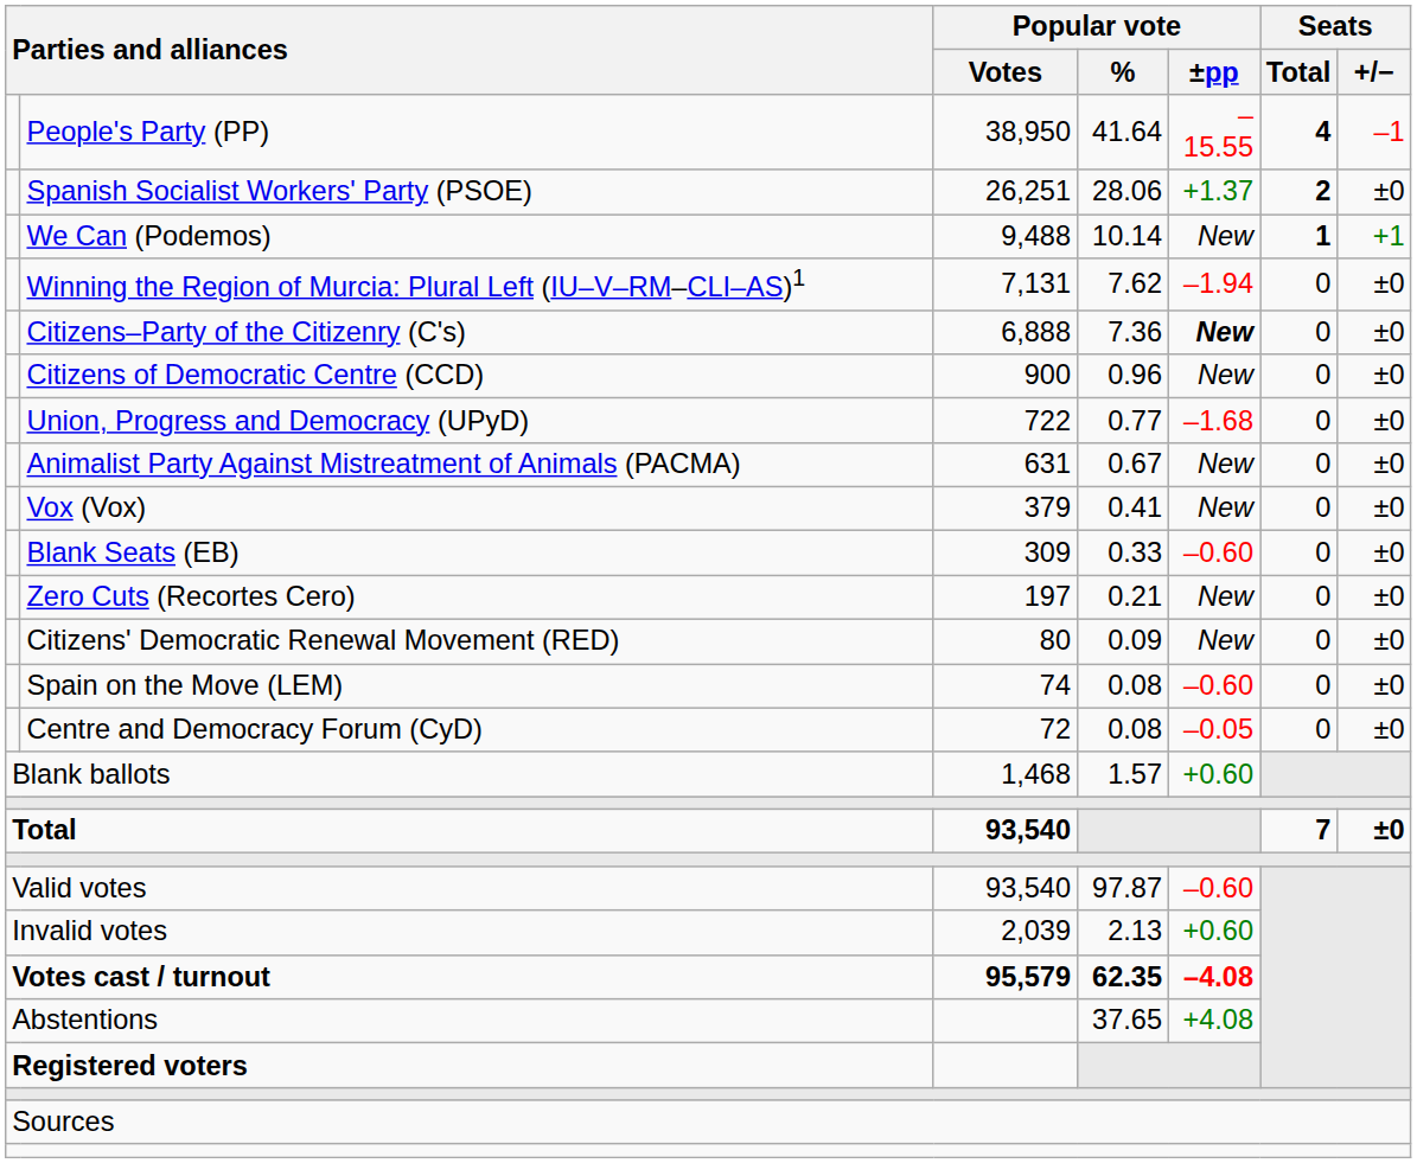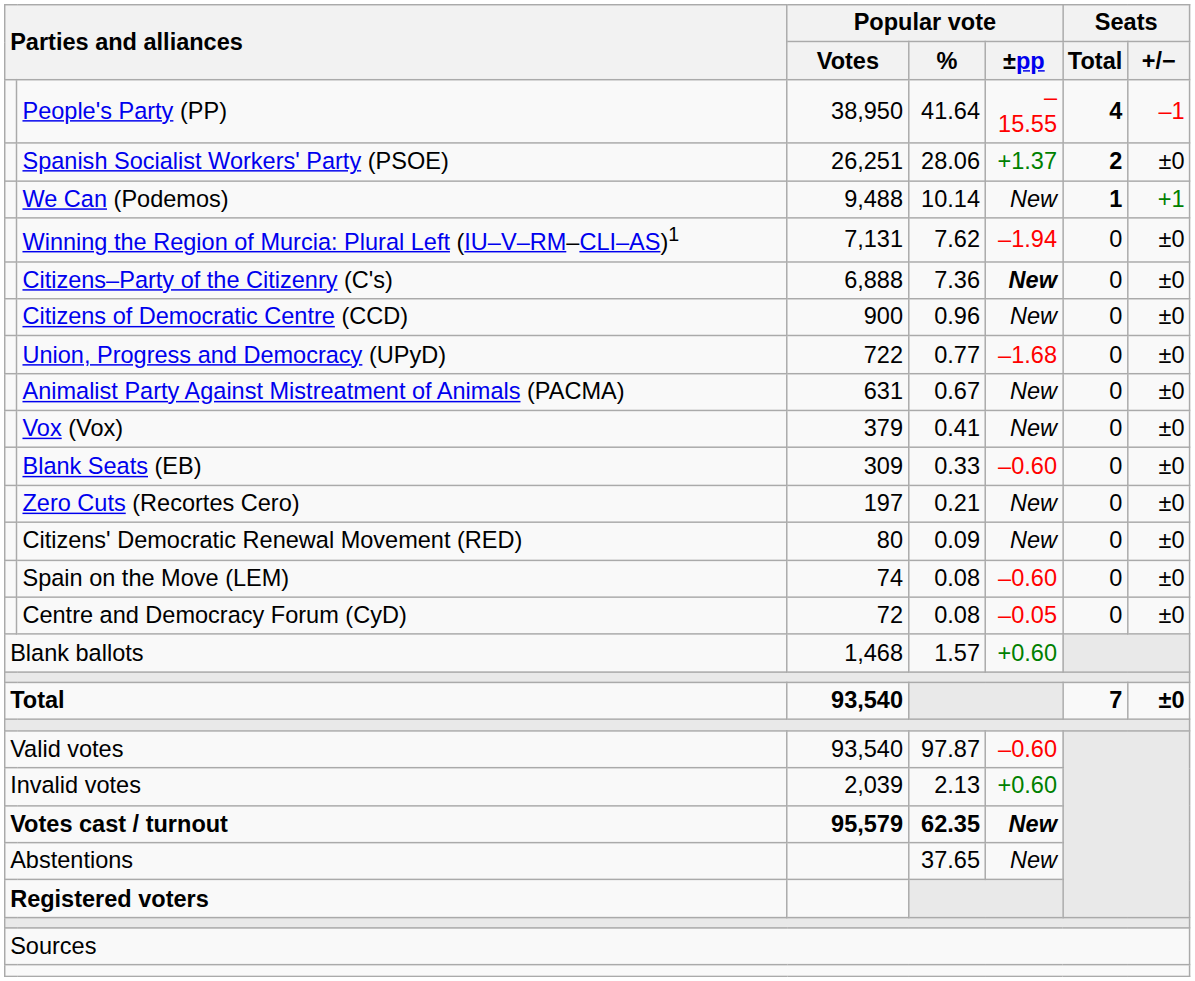Votes cast / turnout | Popular vote / ±pp: –4.08 -> New
Abstentions | Popular vote / ±pp: +4.08 -> New
